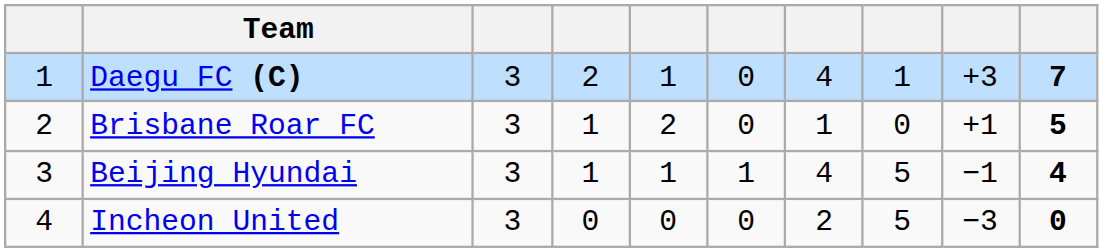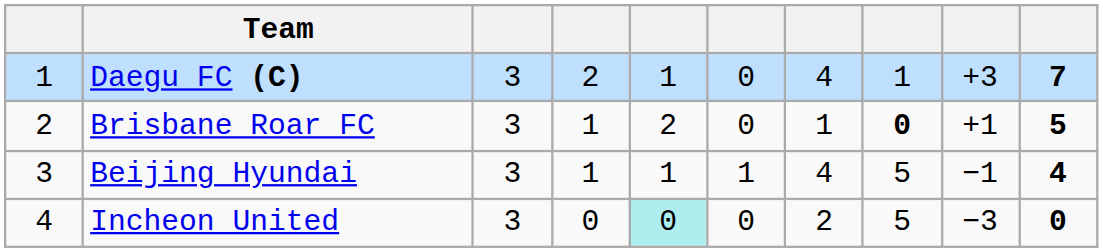Brisbane Roar FC | column 8: normal -> bold
Incheon United | column 5: no background -> paleturquoise background
